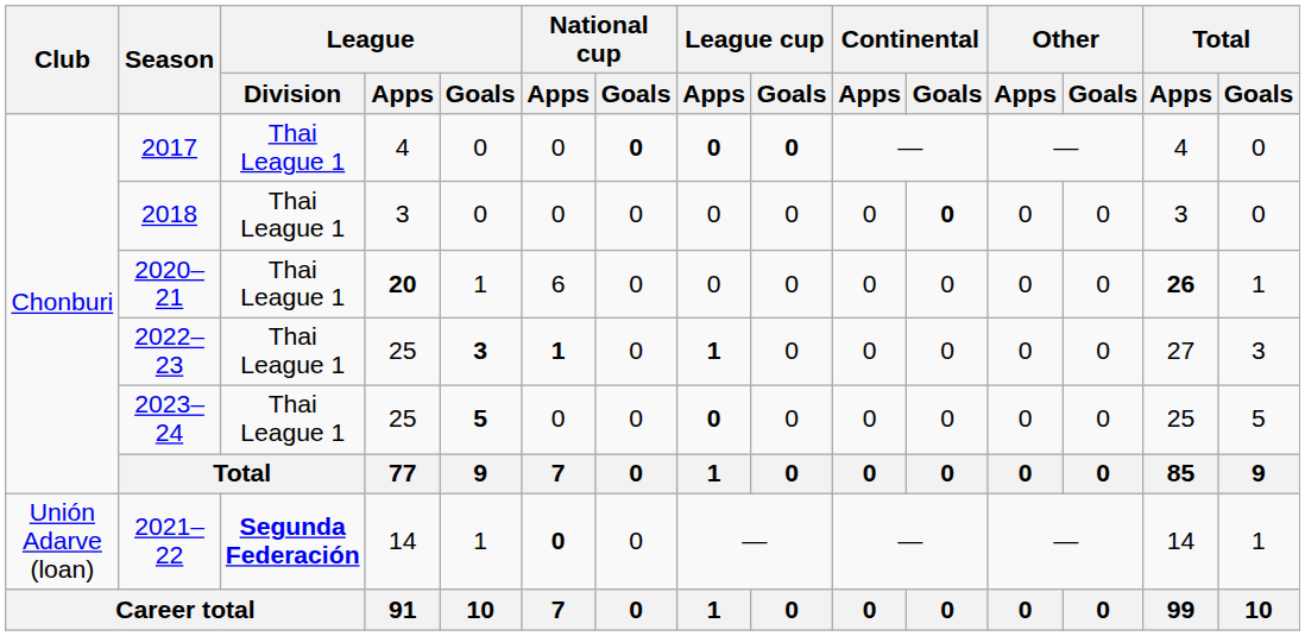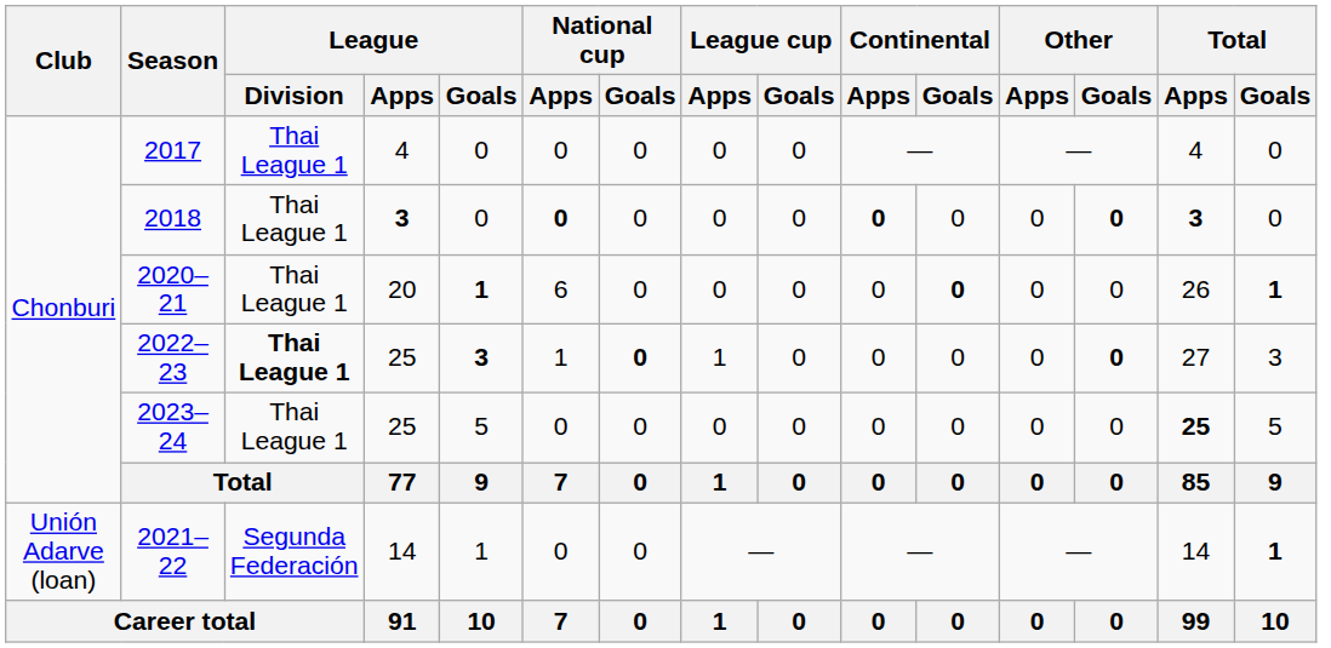2017 | National cup / Goals: bold -> normal
2017 | League cup / Apps: bold -> normal
2017 | League cup / Goals: bold -> normal
2018 | League / Apps: normal -> bold
2018 | National cup / Apps: normal -> bold
2018 | Continental / Apps: normal -> bold
2018 | Continental / Goals: bold -> normal
2018 | Other / Goals: normal -> bold
2018 | Total / Apps: normal -> bold
2020–21 | League / Apps: bold -> normal
2020–21 | League / Goals: normal -> bold
2020–21 | Continental / Goals: normal -> bold
2020–21 | Total / Apps: bold -> normal
2020–21 | Total / Goals: normal -> bold
2022–23 | League / Division: normal -> bold
2022–23 | National cup / Apps: bold -> normal
2022–23 | National cup / Goals: normal -> bold
2022–23 | League cup / Apps: bold -> normal
2022–23 | Other / Goals: normal -> bold
2023–24 | League / Goals: bold -> normal
2023–24 | League cup / Apps: bold -> normal
2023–24 | Total / Apps: normal -> bold
2021–22 | League / Division: bold -> normal
2021–22 | National cup / Apps: bold -> normal
2021–22 | Total / Goals: normal -> bold
